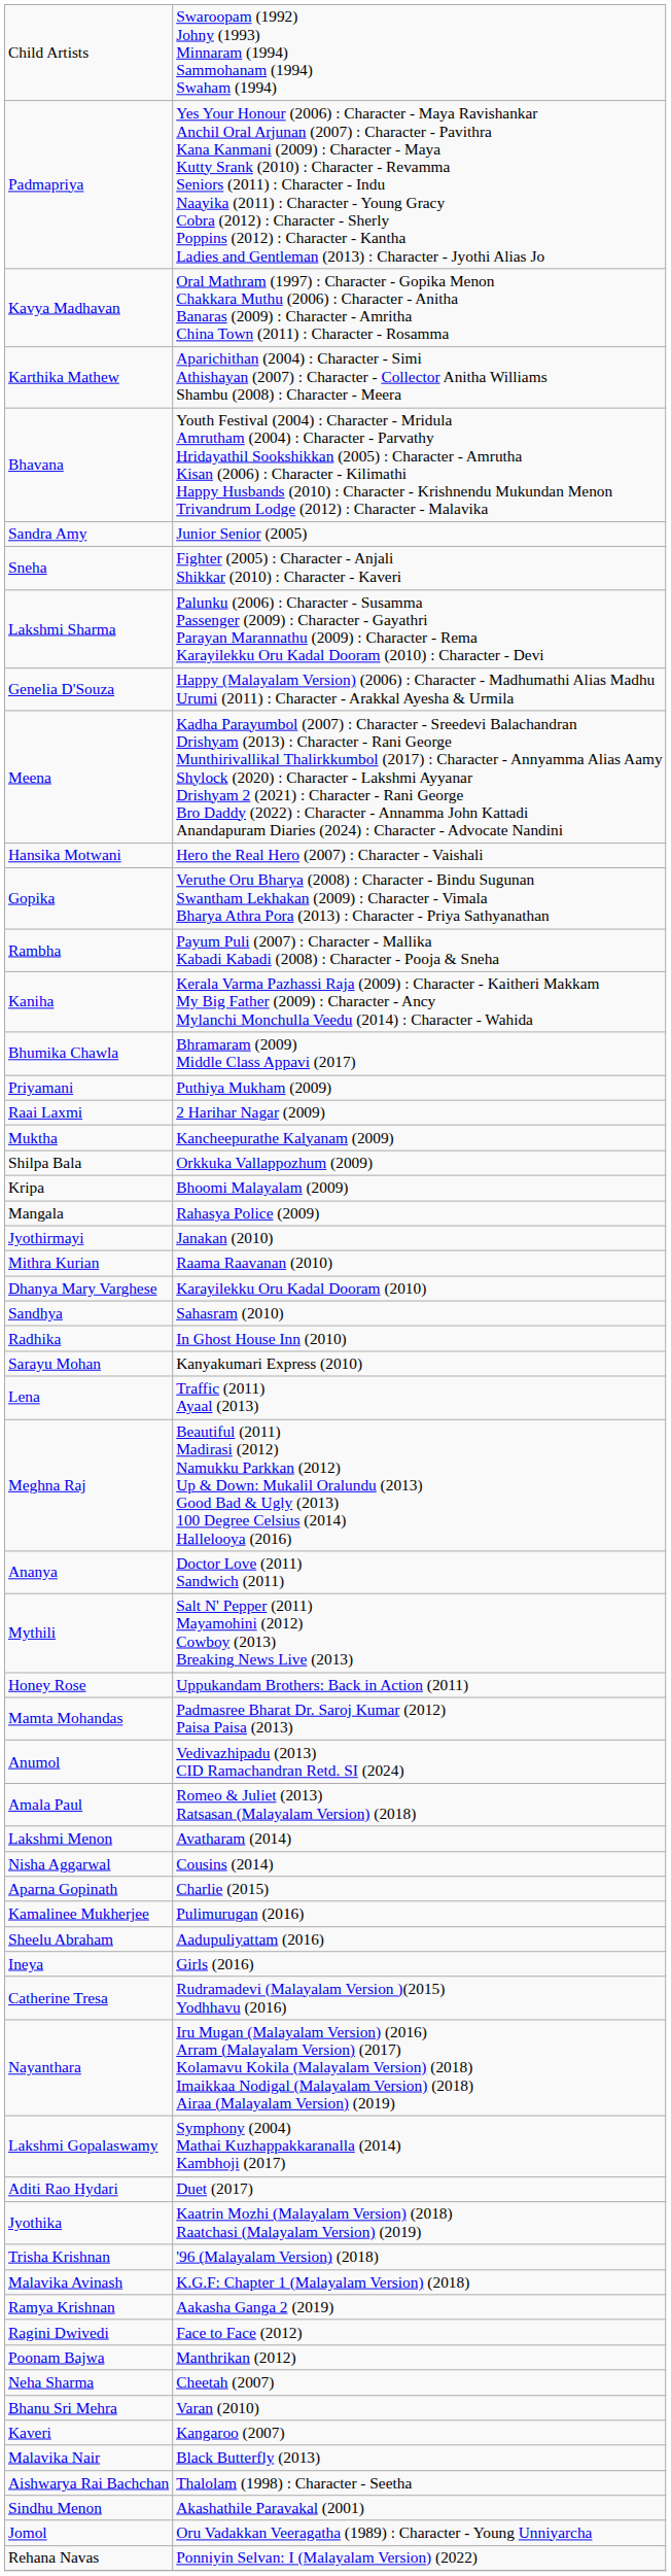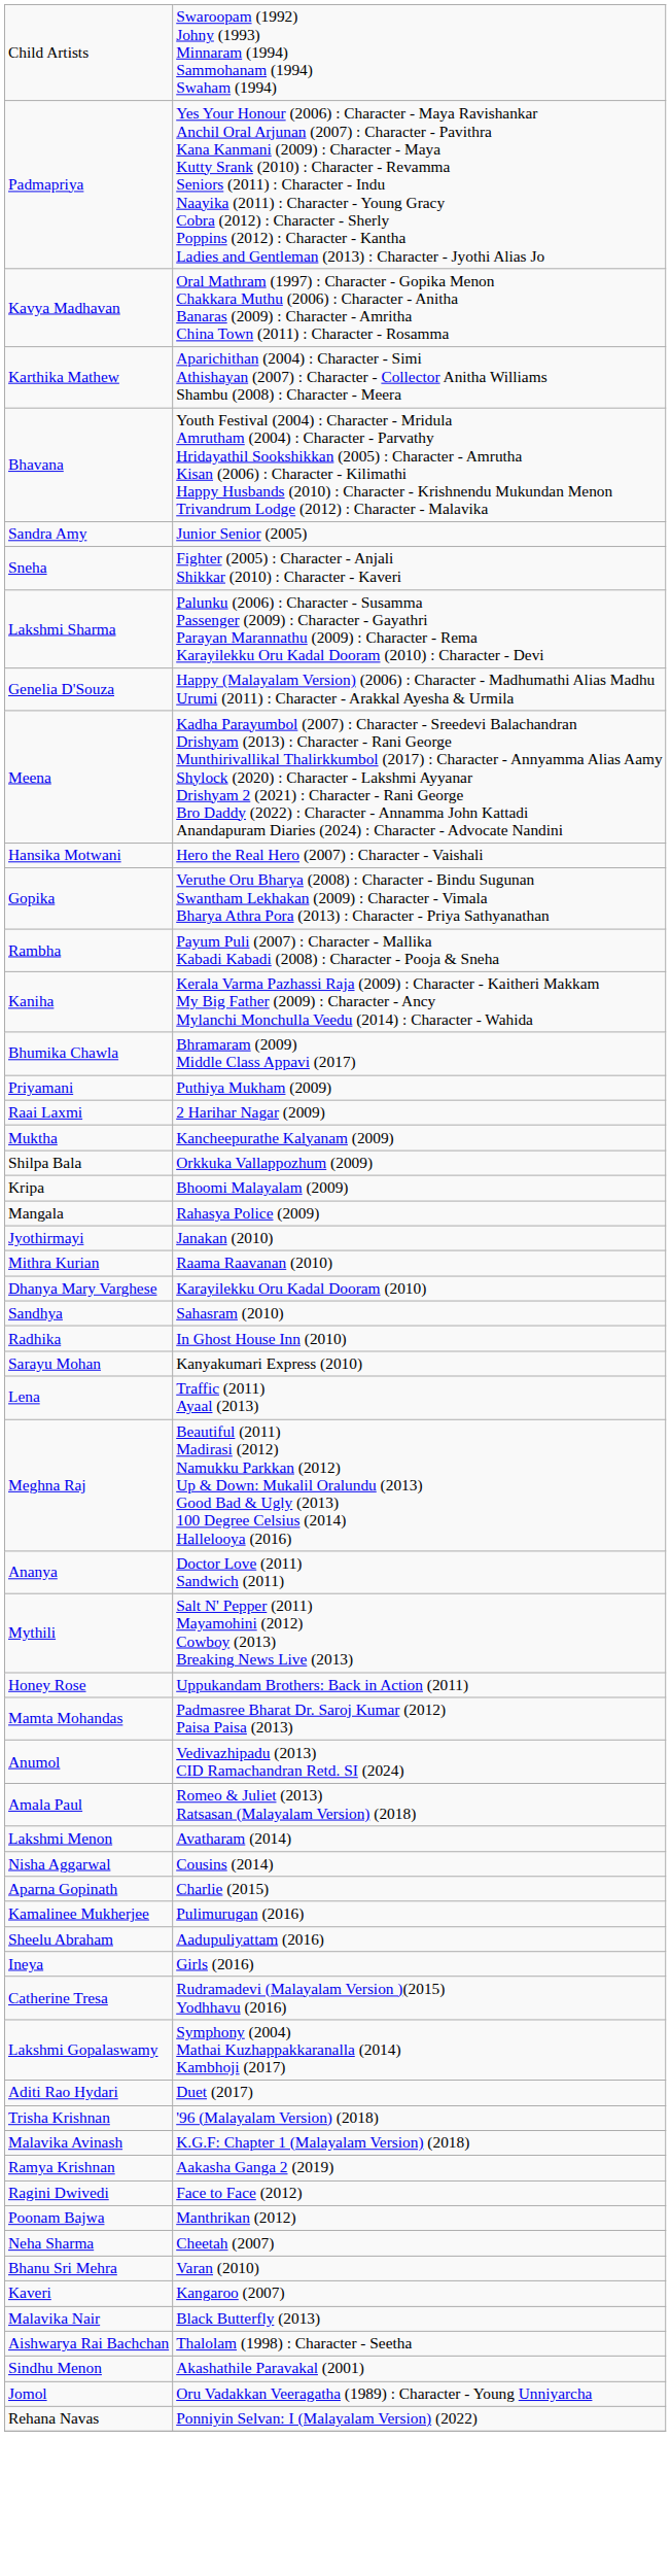- row: Nayanthara | Iru Mugan (Malayalam Version) (2016) Arram (Malayalam Version) (2017) Kolamavu Kokila (Malayalam Version) (2018) Imaikkaa Nodigal (Malayalam Version) (2018) Airaa (Malayalam Version) (2019)
- row: Jyothika | Kaatrin Mozhi (Malayalam Version) (2018) Raatchasi (Malayalam Version) (2019)
